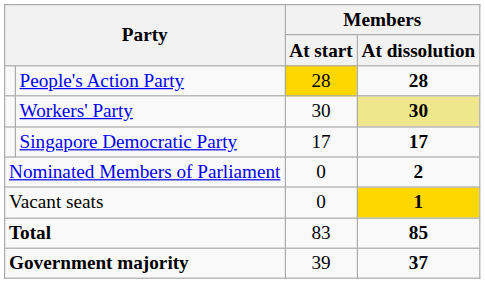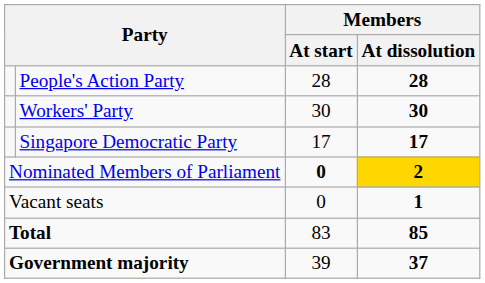People's Action Party | Members / At start: gold background -> no background
Workers' Party | Members / At dissolution: khaki background -> no background
Nominated Members of Parliament | Members / At start: normal -> bold
Nominated Members of Parliament | Members / At dissolution: no background -> gold background
Vacant seats | Members / At dissolution: gold background -> no background
